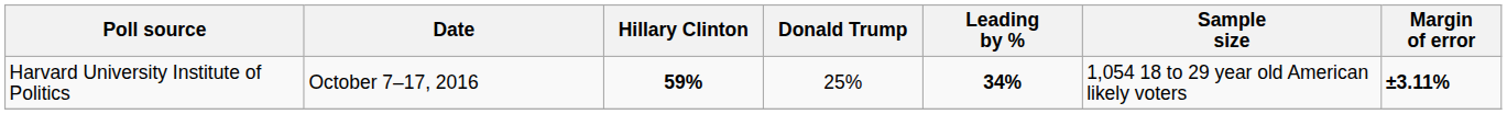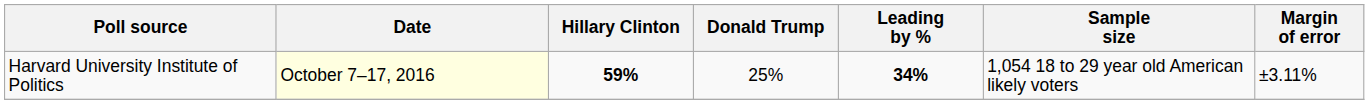Harvard University Institute of Politics | Date: no background -> lightyellow background
Harvard University Institute of Politics | Margin of error: bold -> normal
